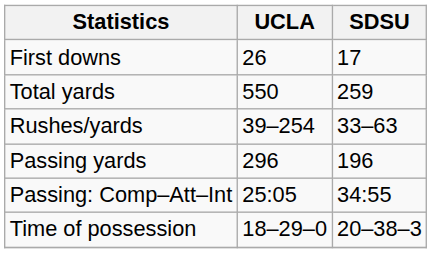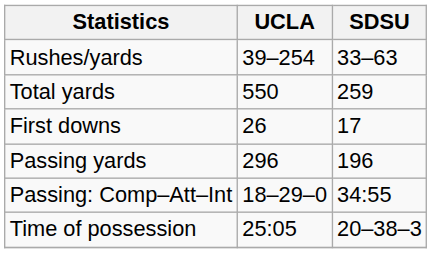rows swapped: First downs <-> Rushes/yards
Passing: Comp–Att–Int | UCLA: 25:05 -> 18–29–0
Time of possession | UCLA: 18–29–0 -> 25:05
